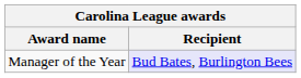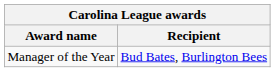Manager of the Year | Recipient: lavender background -> no background
